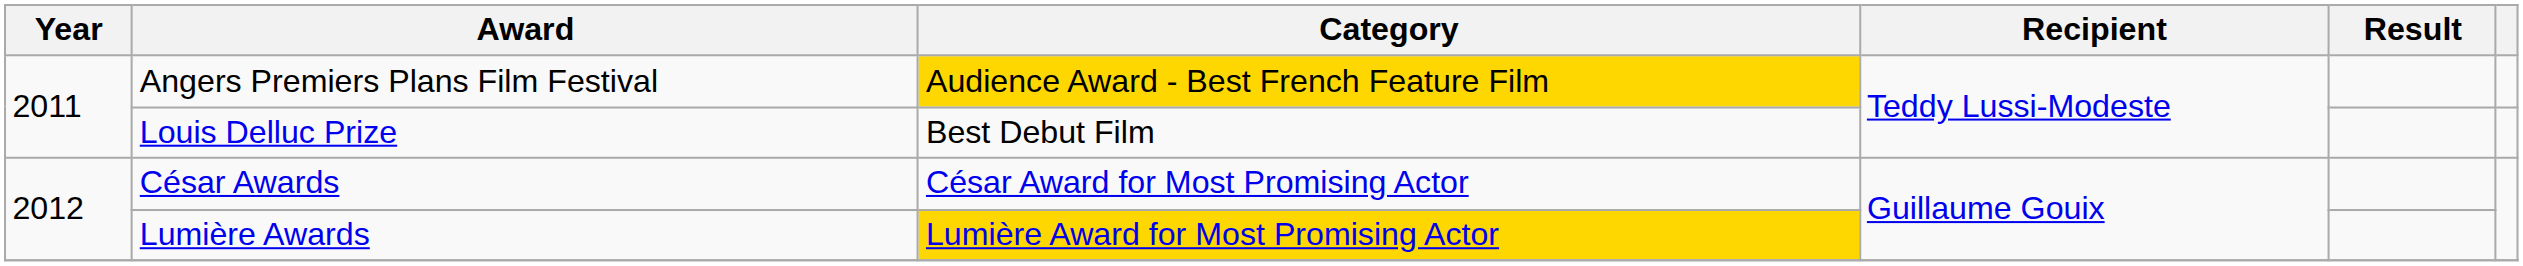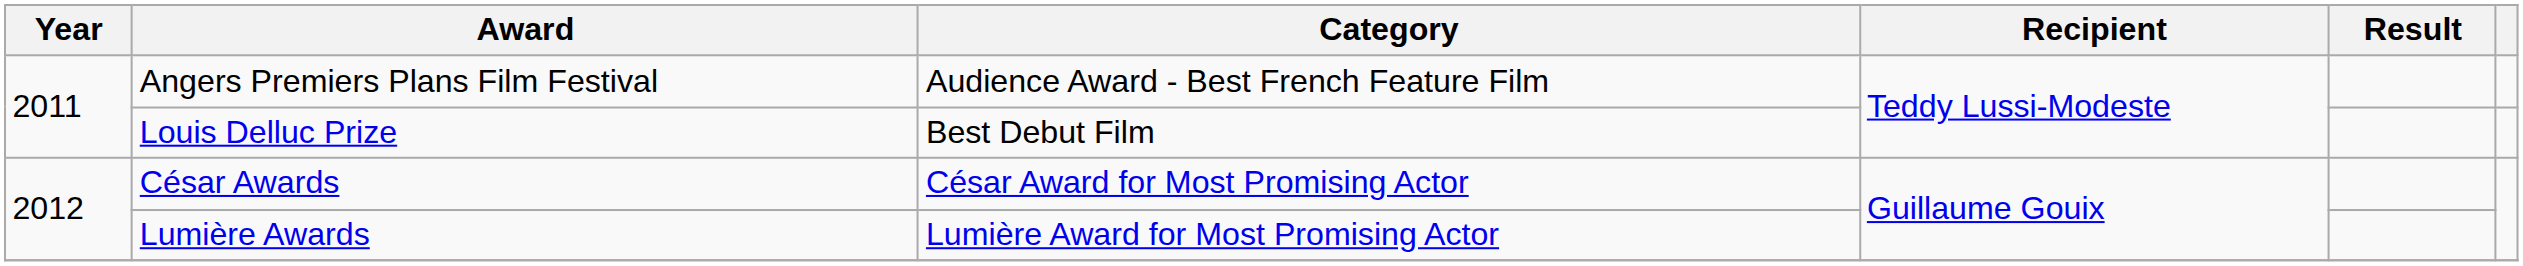Angers Premiers Plans Film Festival | Category: gold background -> no background
Lumière Awards | Category: gold background -> no background
